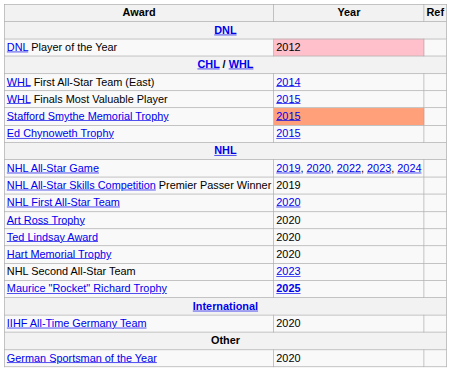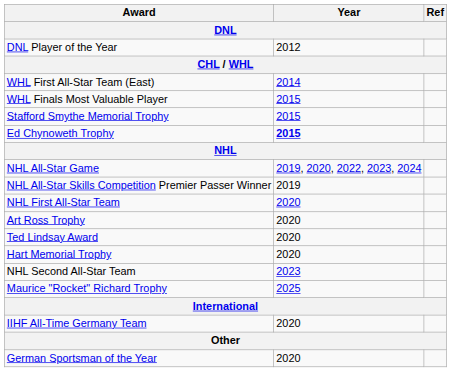DNL Player of the Year | Year: pink background -> no background
Stafford Smythe Memorial Trophy | Year: lightsalmon background -> no background
Ed Chynoweth Trophy | Year: normal -> bold
Maurice "Rocket" Richard Trophy | Year: bold -> normal
